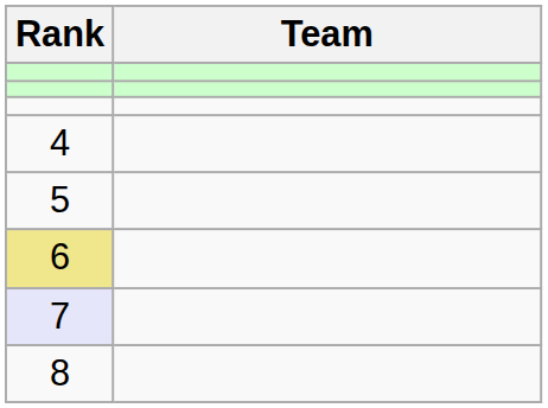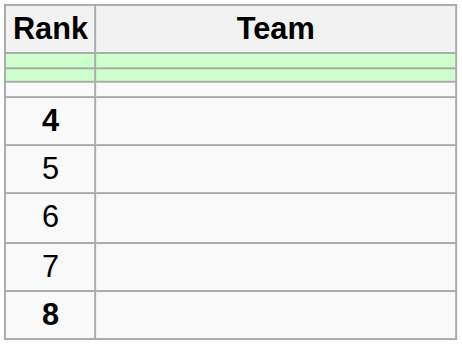row 5 | Rank: normal -> bold
row 7 | Rank: khaki background -> no background
row 8 | Rank: lavender background -> no background
row 9 | Rank: normal -> bold
